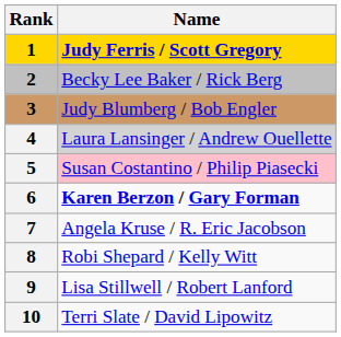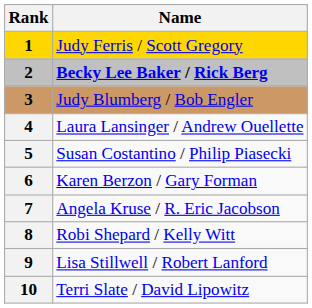Judy Ferris / Scott Gregory | Name: bold -> normal
Becky Lee Baker / Rick Berg | Name: normal -> bold
Laura Lansinger / Andrew Ouellette | Name: lightgrey background -> no background
Susan Costantino / Philip Piasecki | Name: pink background -> no background
Karen Berzon / Gary Forman | Name: bold -> normal
